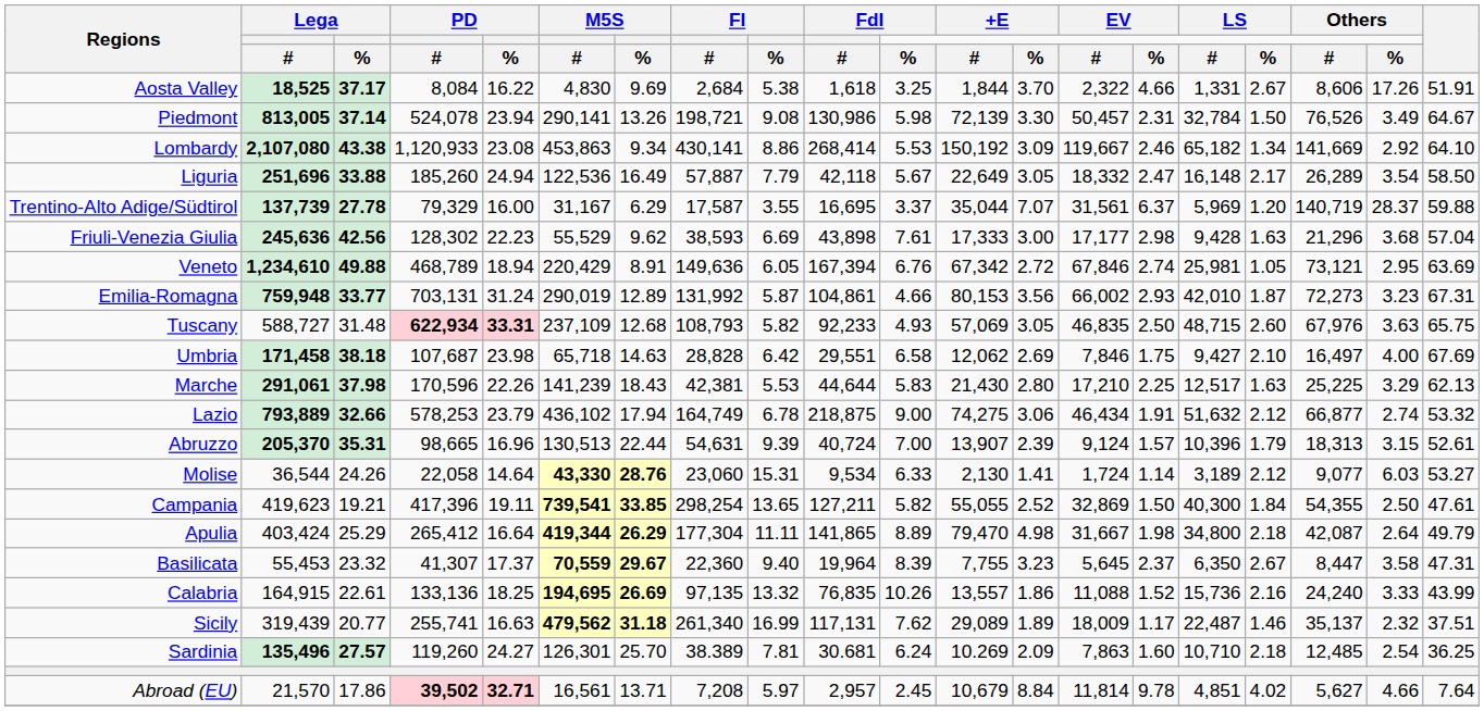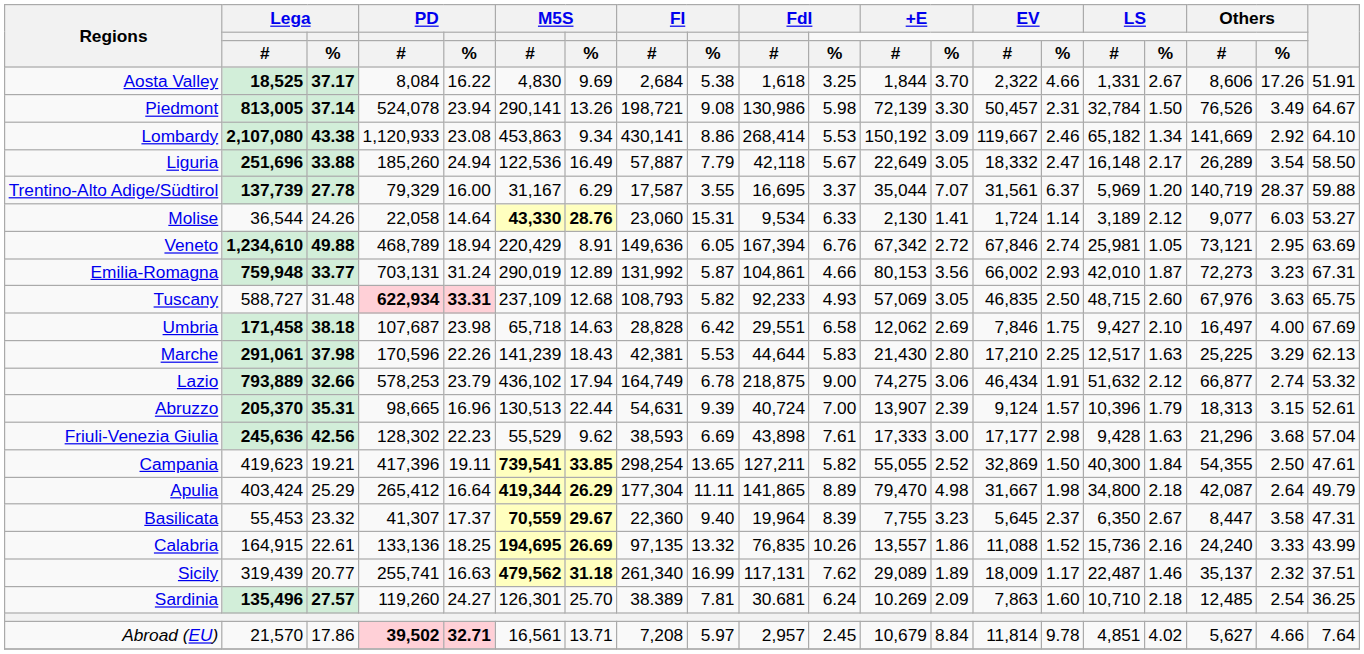rows swapped: Friuli-Venezia Giulia <-> Molise
